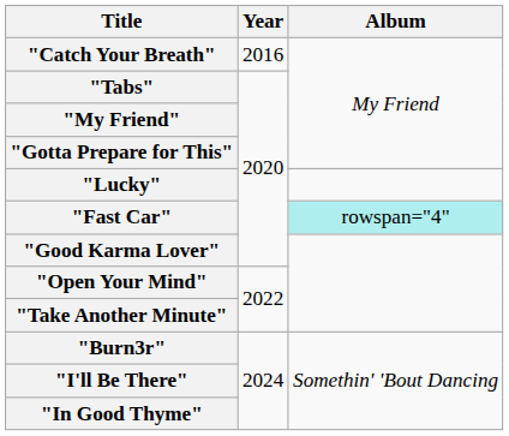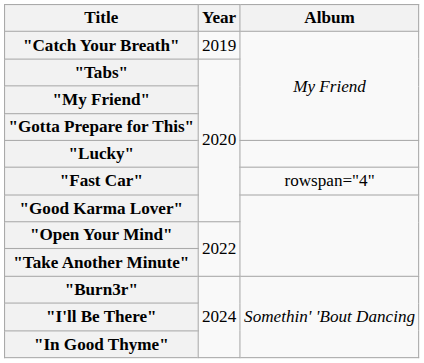"Catch Your Breath" | Year: 2016 -> 2019
"Fast Car" | Album: paleturquoise background -> no background
